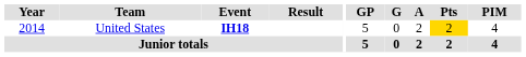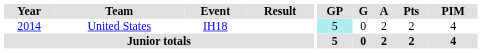United States | Event: bold -> normal
United States | GP: no background -> paleturquoise background
United States | Pts: gold background -> no background
